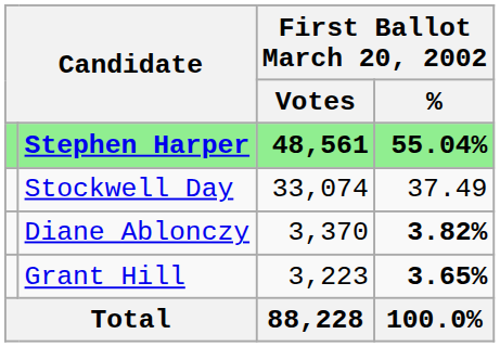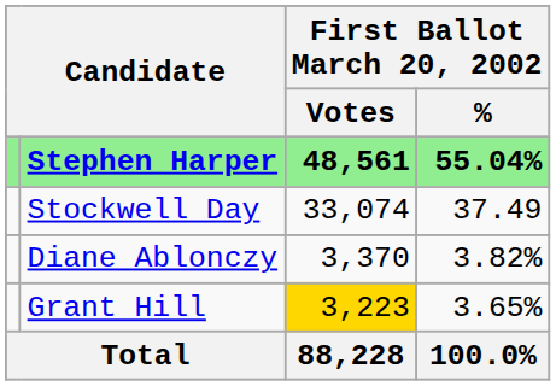Diane Ablonczy | First Ballot March 20, 2002 / %: bold -> normal
Grant Hill | First Ballot March 20, 2002 / Votes: no background -> gold background
Grant Hill | First Ballot March 20, 2002 / %: bold -> normal
